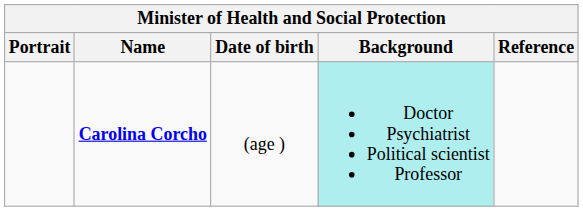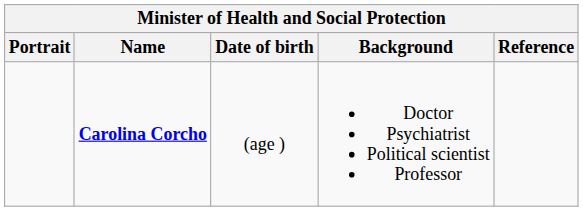Carolina Corcho | Background: paleturquoise background -> no background
